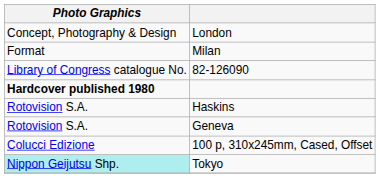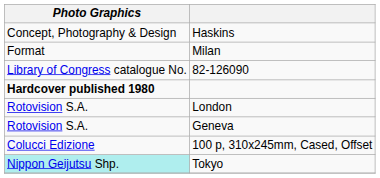row 2 | column 2: London -> Haskins
row 6 | column 2: Haskins -> London
